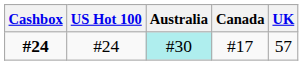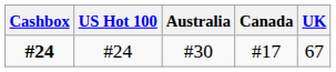row 2 | Australia: paleturquoise background -> no background
row 2 | UK: 57 -> 67
